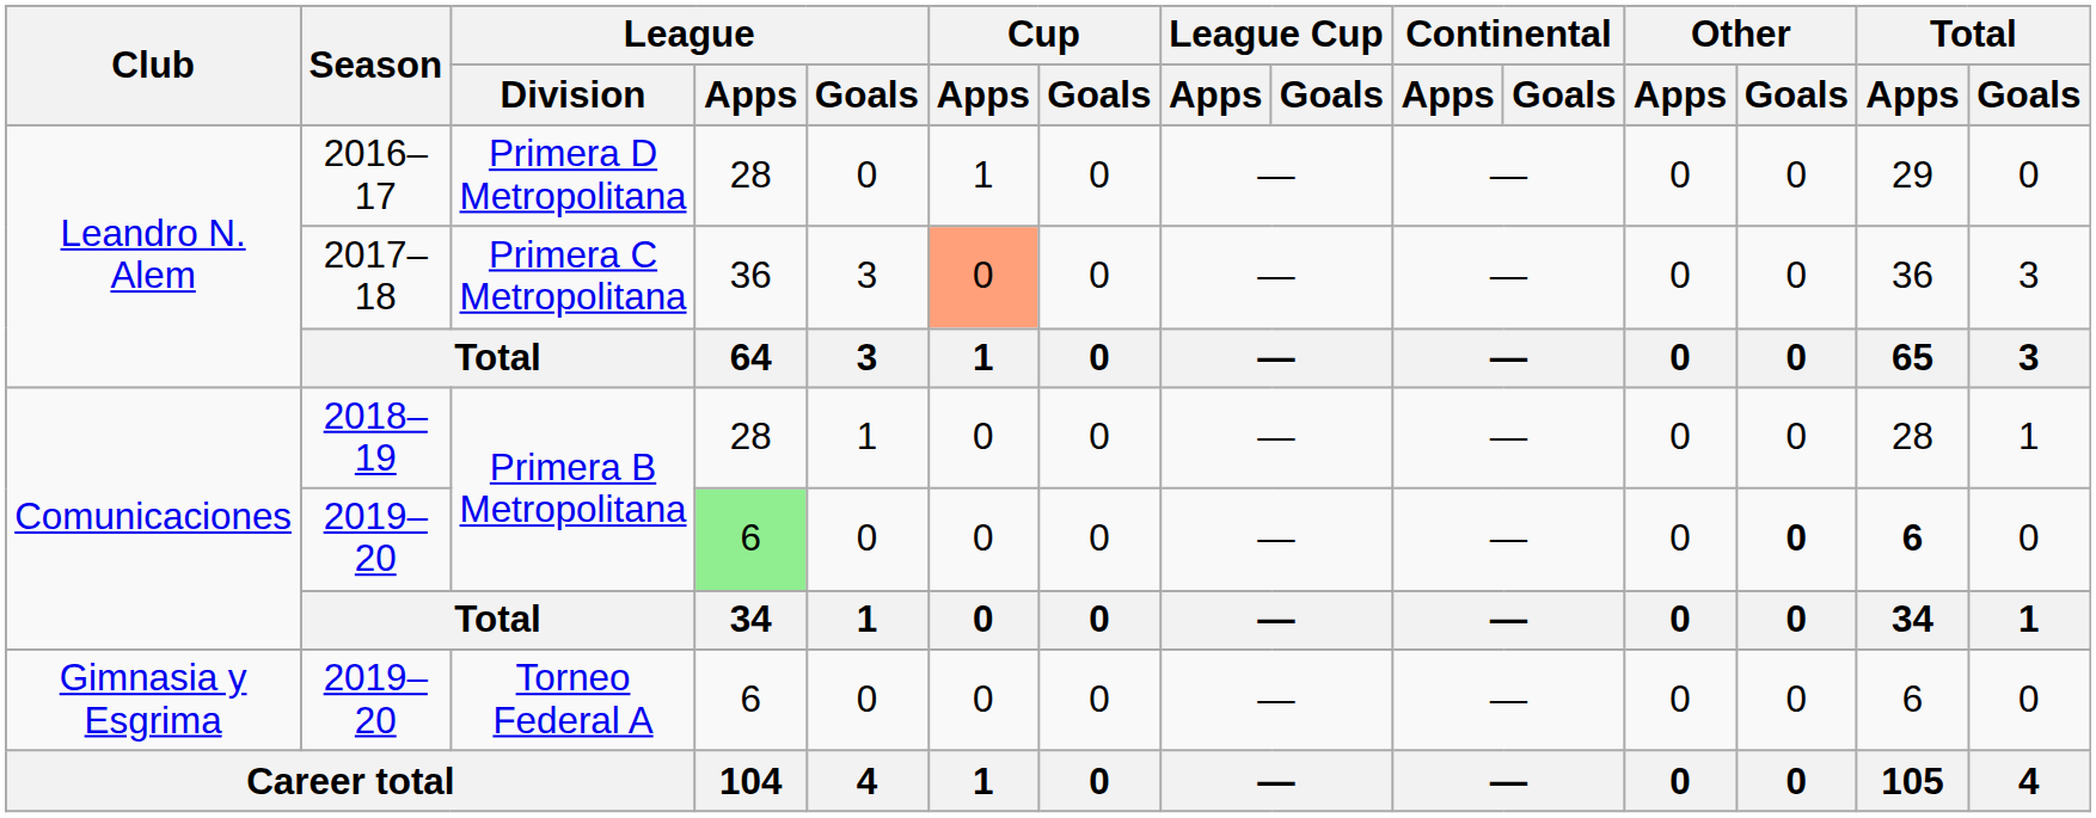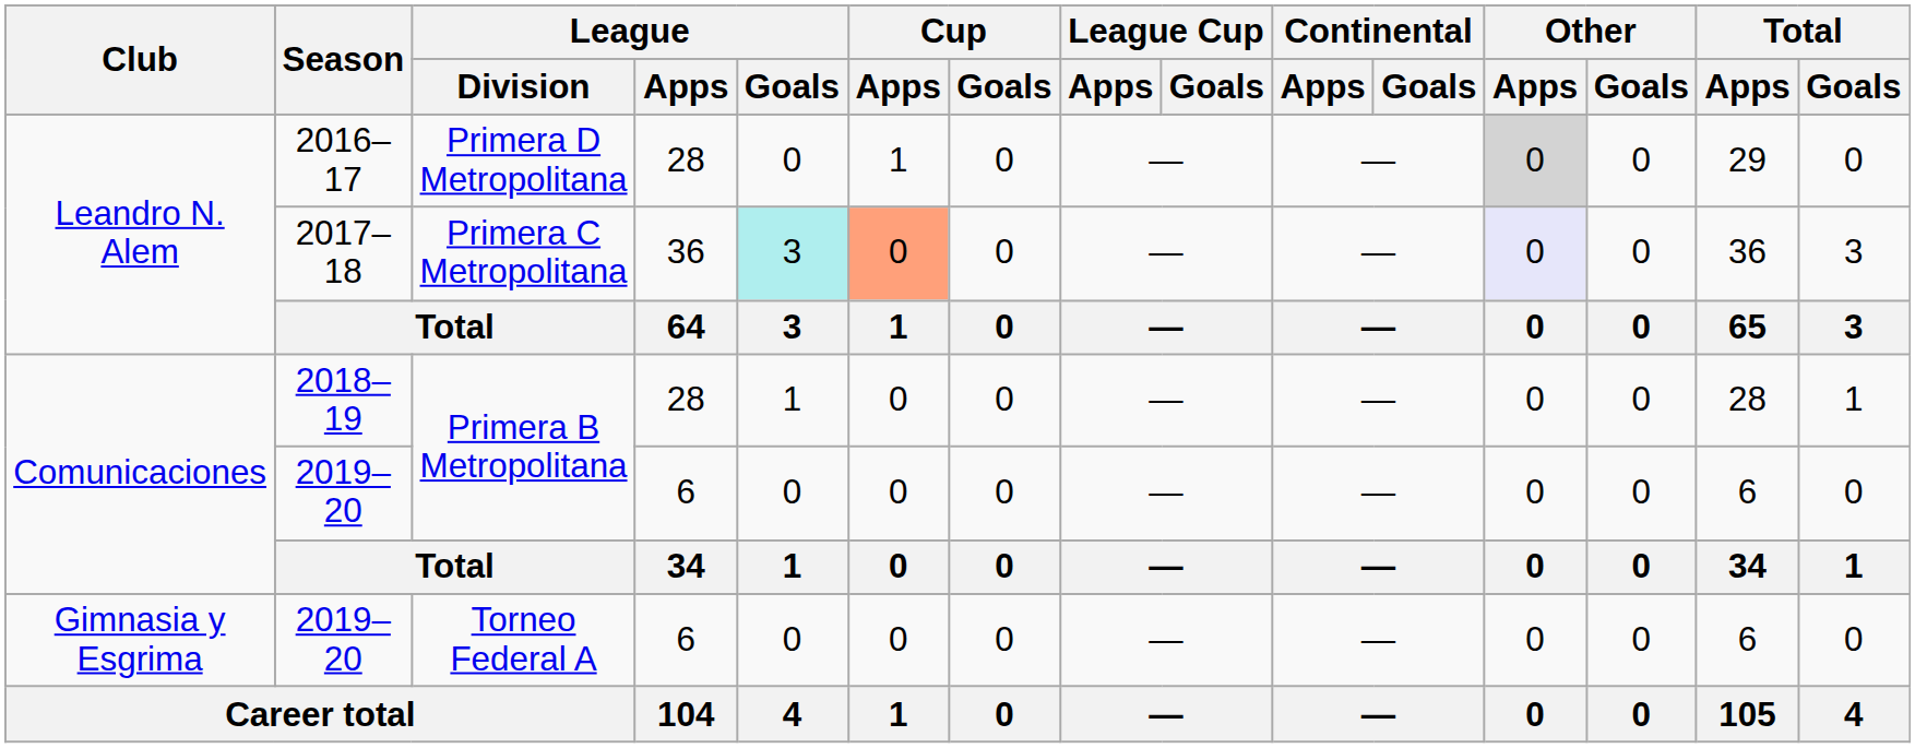2016–17 | Other / Apps: no background -> lightgrey background
2017–18 | League / Goals: no background -> paleturquoise background
2017–18 | Other / Apps: no background -> lavender background
2019–20 / Primera B Metropolitana | League / Apps: lightgreen background -> no background
2019–20 / Primera B Metropolitana | Other / Goals: bold -> normal
2019–20 / Primera B Metropolitana | Total / Apps: bold -> normal
